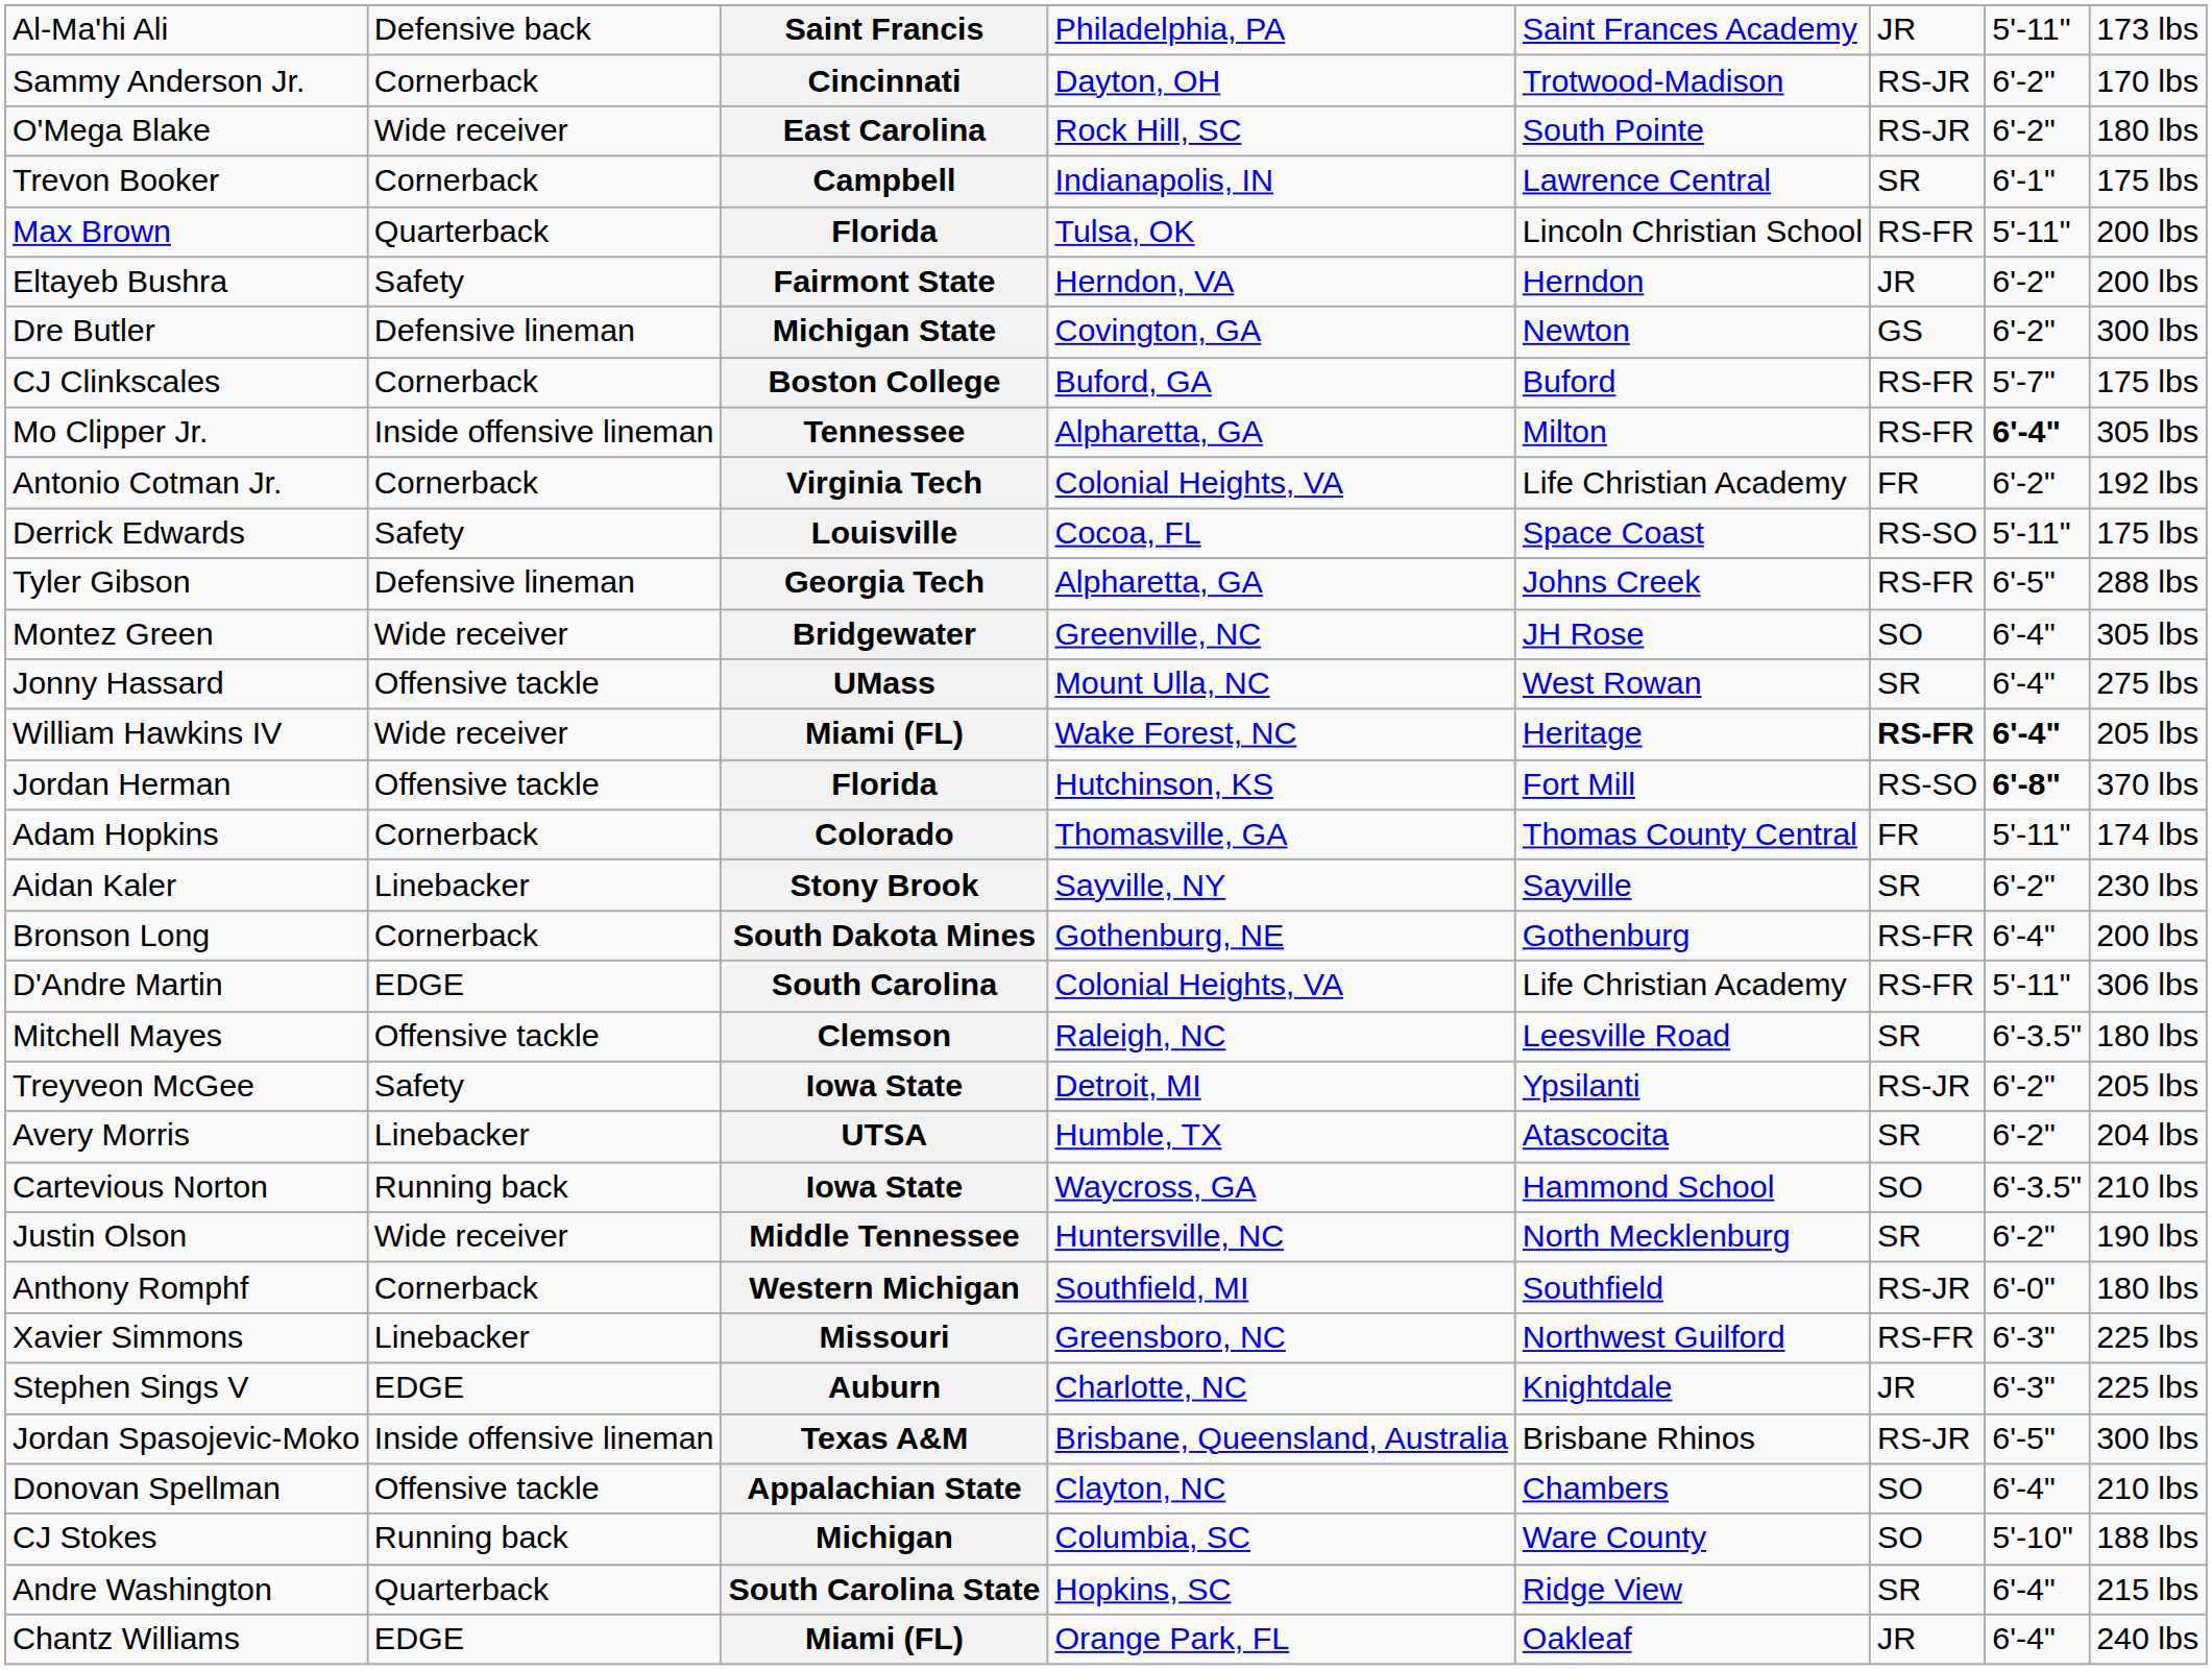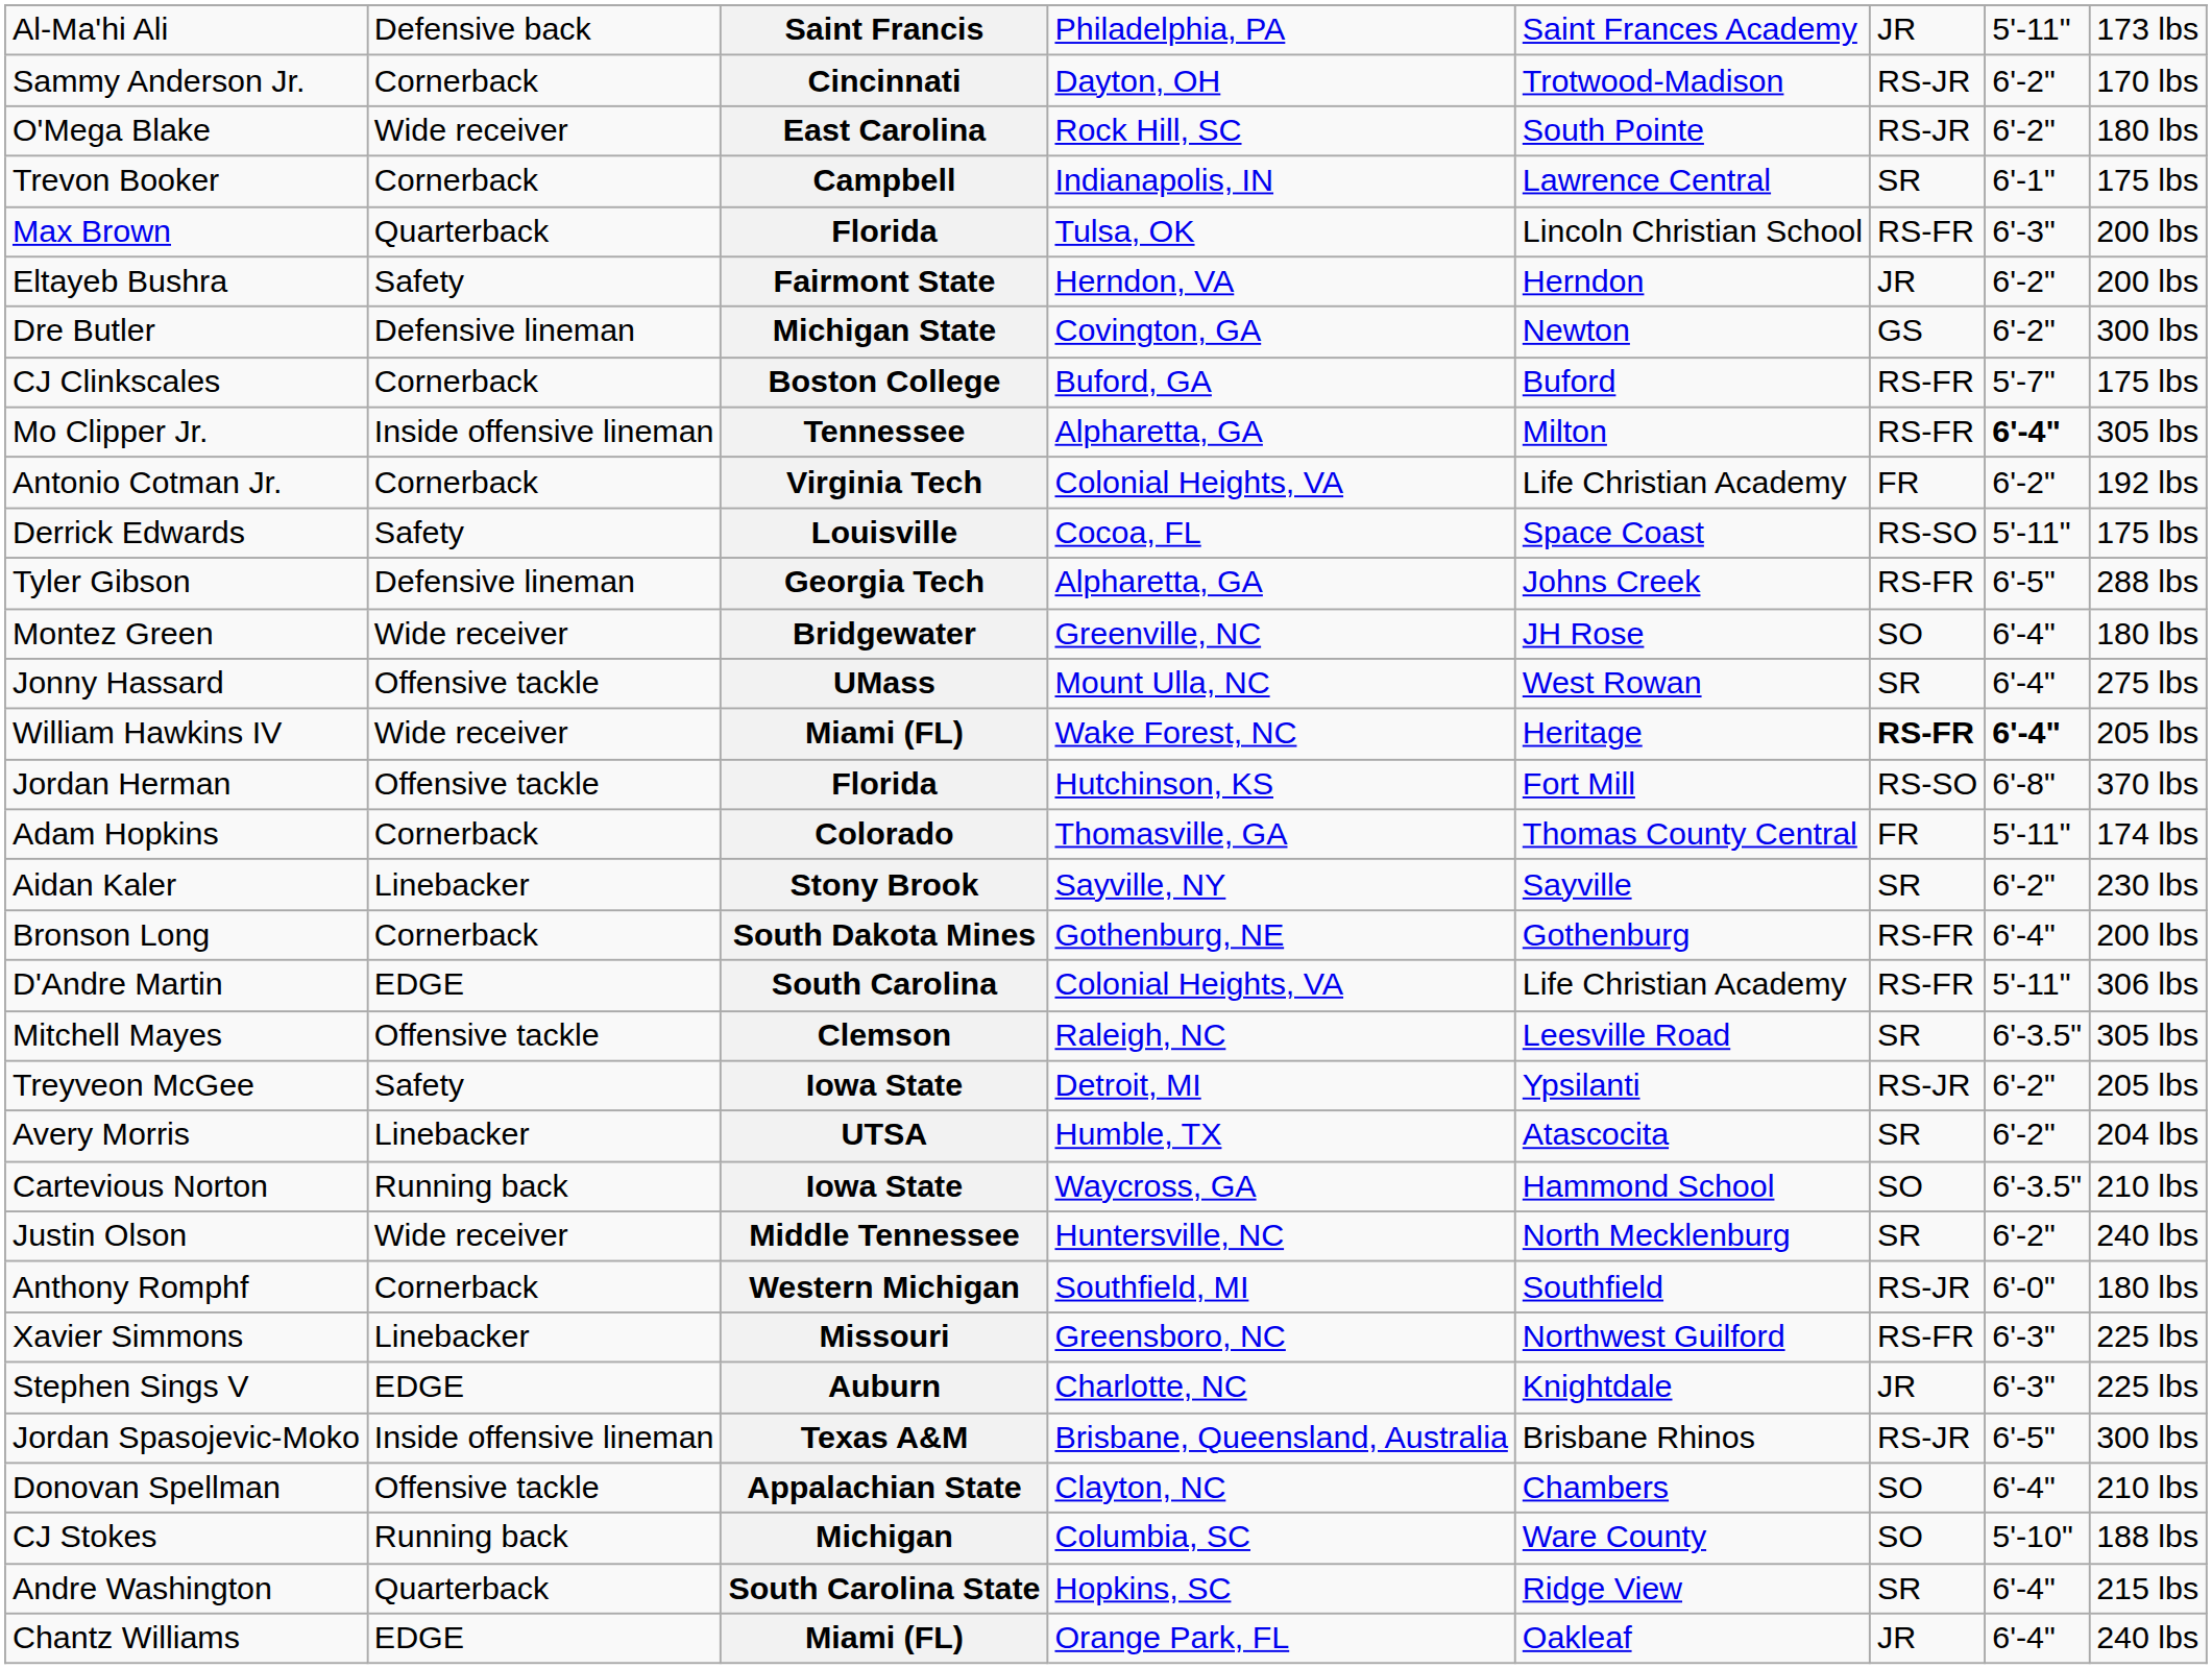Max Brown / Florida | column 7: 5'-11" -> 6'-3"
Bridgewater | column 8: 305 lbs -> 180 lbs
Jordan Herman / Florida | column 7: bold -> normal
Clemson | column 8: 180 lbs -> 305 lbs
Middle Tennessee | column 8: 190 lbs -> 240 lbs
